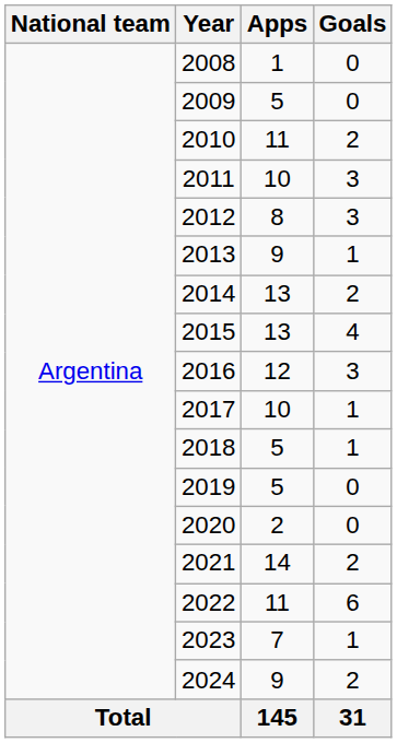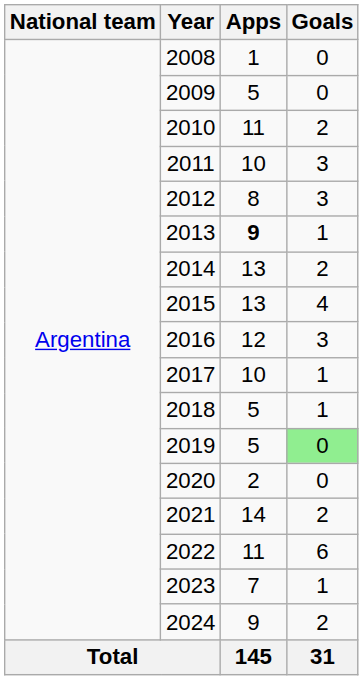2013 | Apps: normal -> bold
2019 | Goals: no background -> lightgreen background
